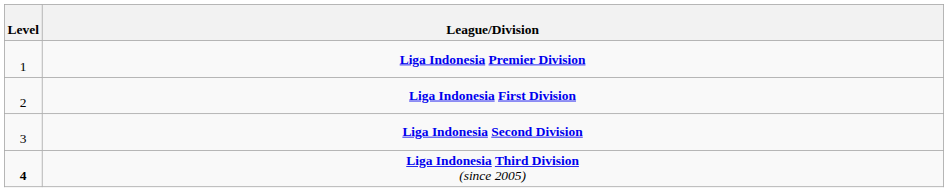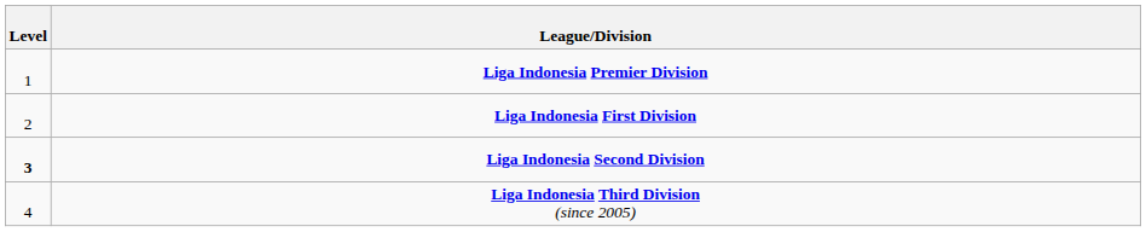Liga Indonesia Second Division | Level: normal -> bold
Liga Indonesia Third Division (since 2005) | Level: bold -> normal
